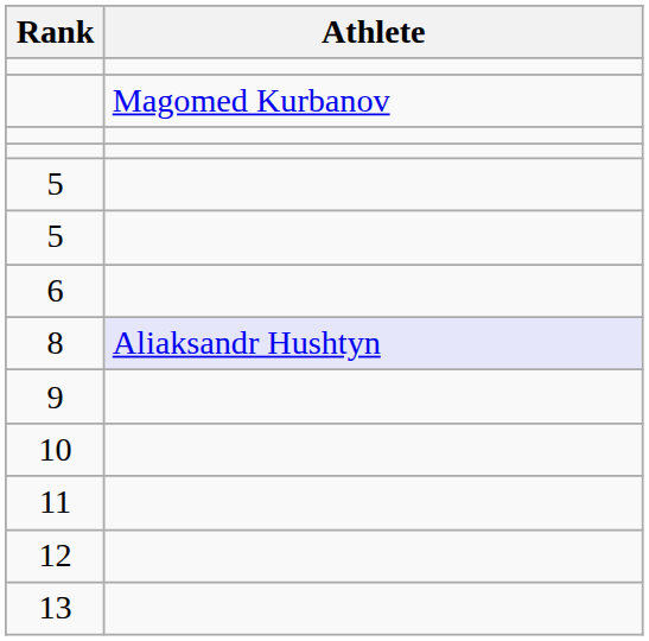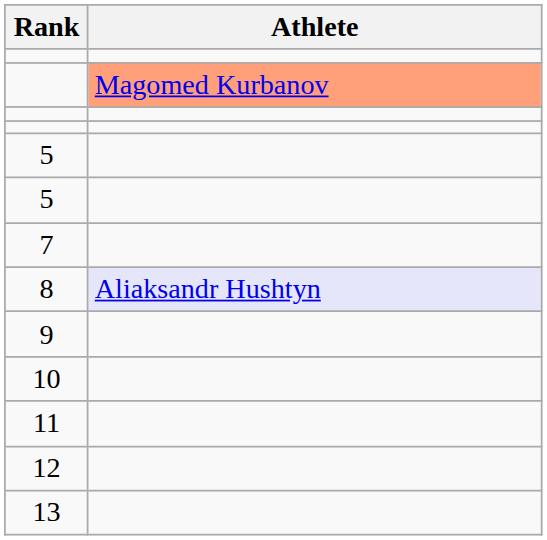row 3 | Athlete: no background -> lightsalmon background
row 8 | Rank: 6 -> 7
